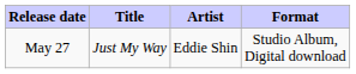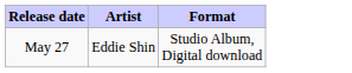- column: Title | Just My Way
